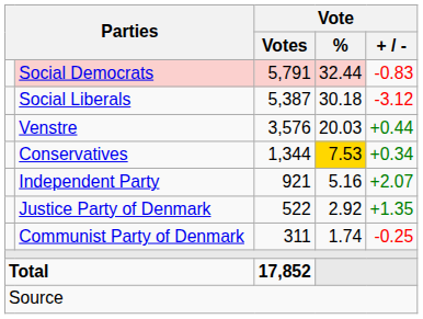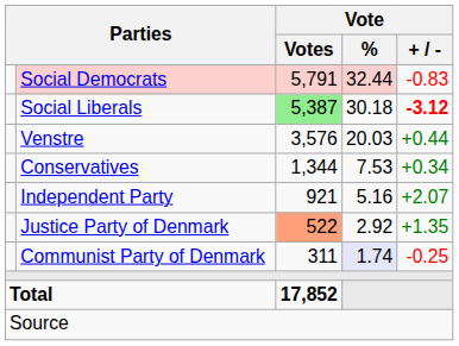Social Liberals | Vote / Votes: no background -> lightgreen background
Social Liberals | Vote / + / -: normal -> bold
Conservatives | Vote / %: gold background -> no background
Justice Party of Denmark | Vote / Votes: no background -> lightsalmon background
Communist Party of Denmark | Vote / %: no background -> lavender background
